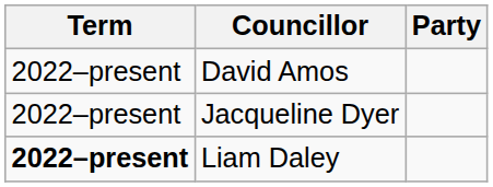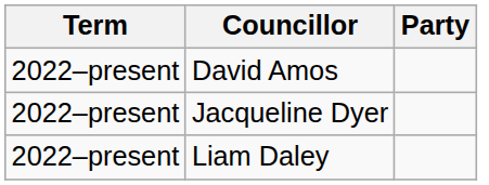Liam Daley | Term: bold -> normal
